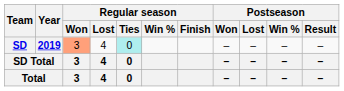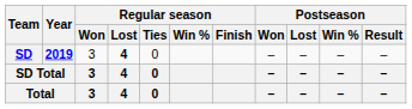SD | Regular season / Won: lightsalmon background -> no background
SD | Regular season / Lost: normal -> bold
SD | Regular season / Ties: paleturquoise background -> no background
